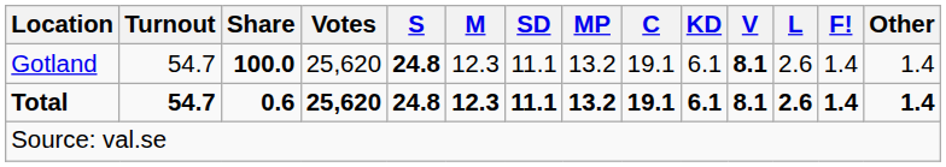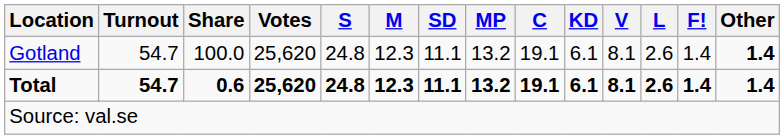Gotland | Share: bold -> normal
Gotland | S: bold -> normal
Gotland | V: bold -> normal
Gotland | Other: normal -> bold
